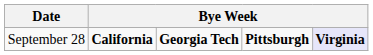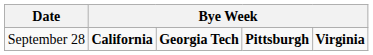September 28 | column 5: lavender background -> no background
